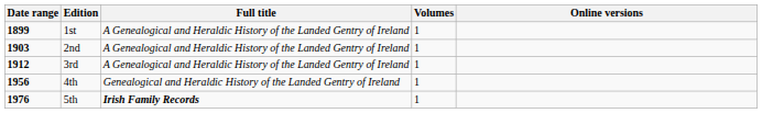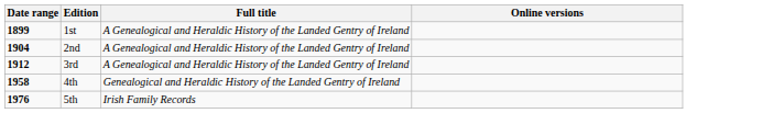- column: Volumes | 1 | 1 | 1 | 1 | 1
2nd | Date range: 1903 -> 1904
4th | Date range: 1956 -> 1958
5th | Full title: bold -> normal
